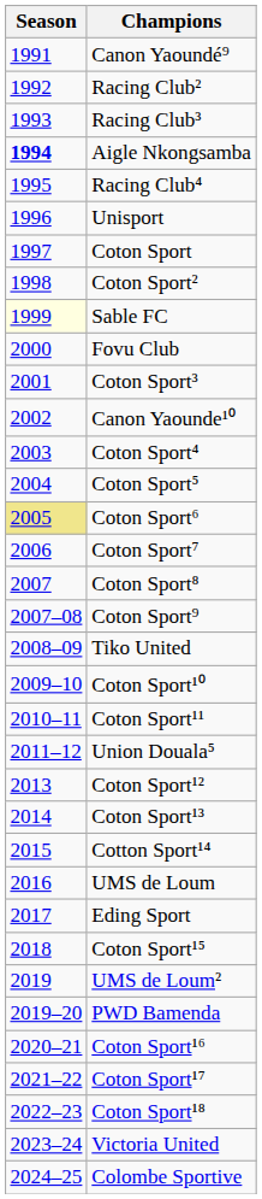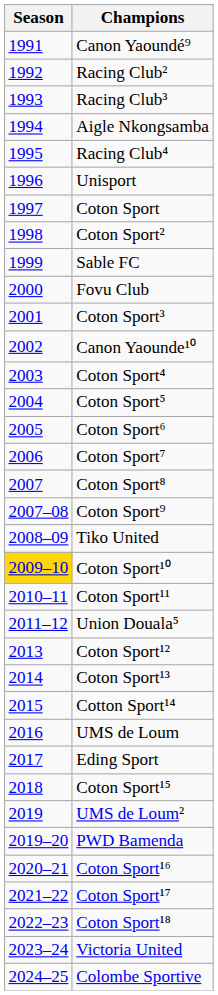Aigle Nkongsamba | Season: bold -> normal
Sable FC | Season: lightyellow background -> no background
Coton Sport⁶ | Season: khaki background -> no background
Coton Sport¹⁰ | Season: no background -> gold background
